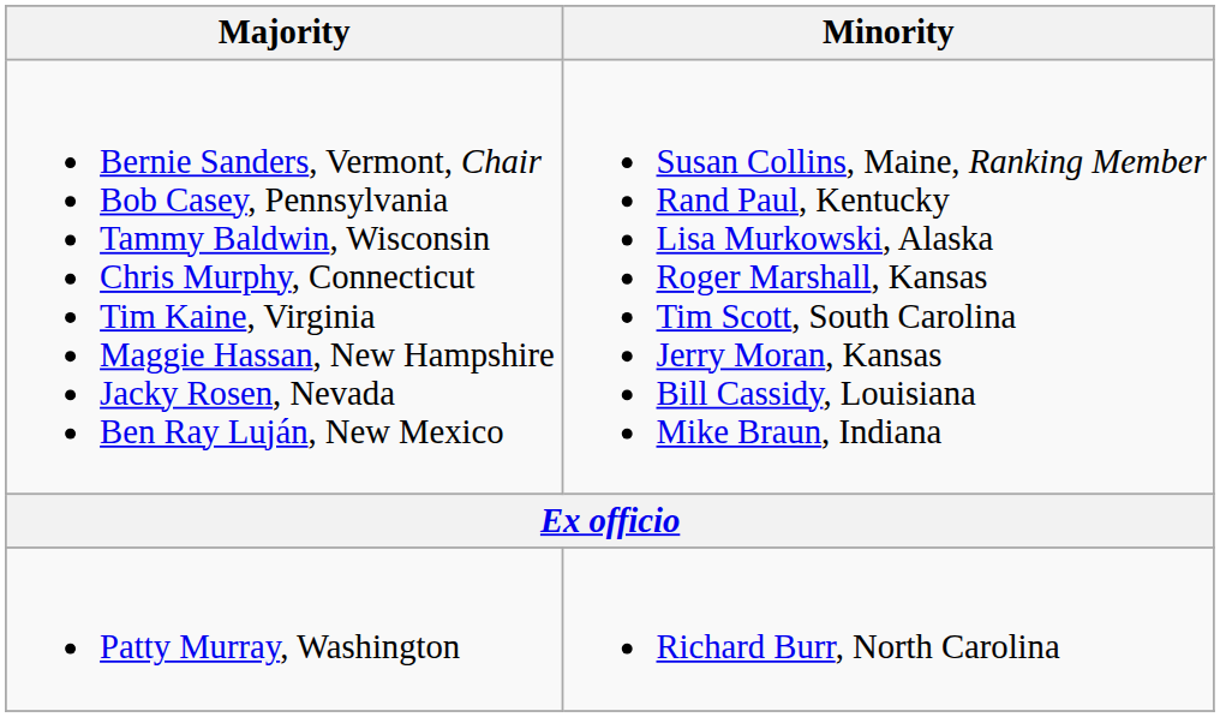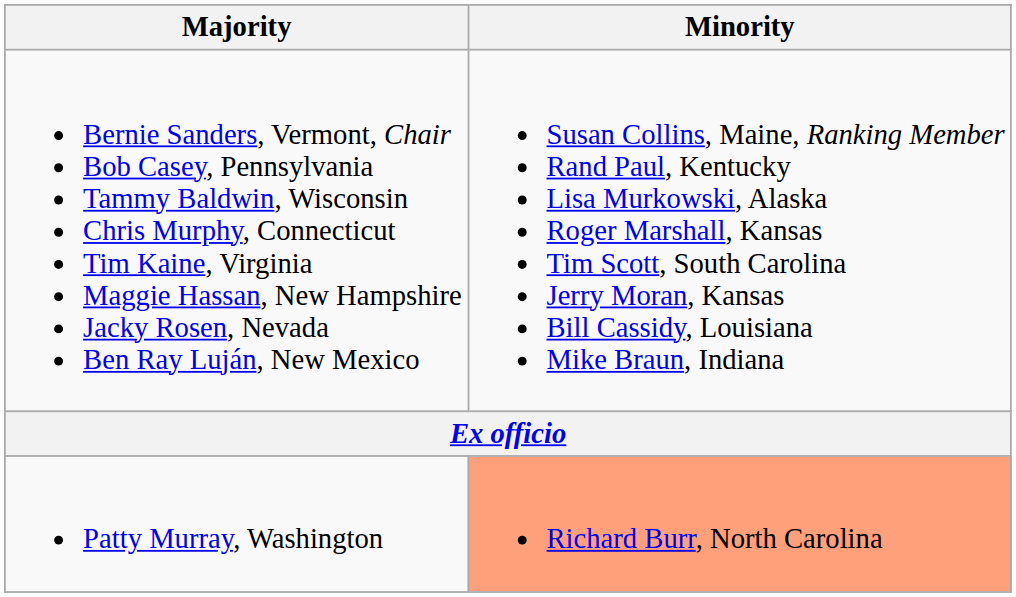Patty Murray, Washington | Minority: no background -> lightsalmon background
